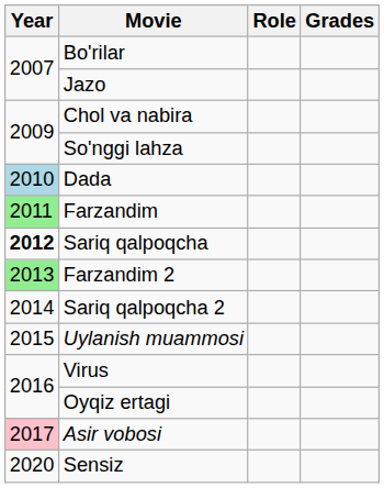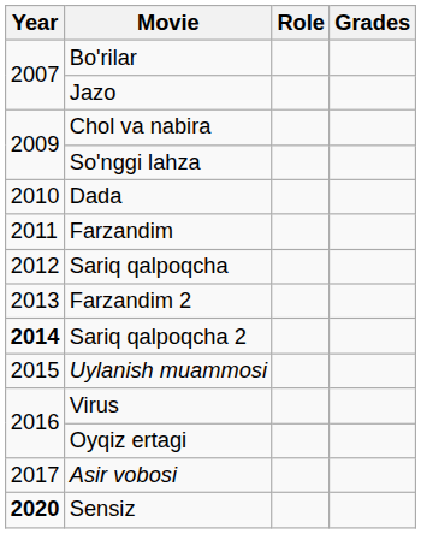Dada | Year: lightblue background -> no background
Farzandim | Year: lightgreen background -> no background
Sariq qalpoqcha | Year: bold -> normal
Farzandim 2 | Year: lightgreen background -> no background
Sariq qalpoqcha 2 | Year: normal -> bold
Asir vobosi | Year: pink background -> no background
Sensiz | Year: normal -> bold
